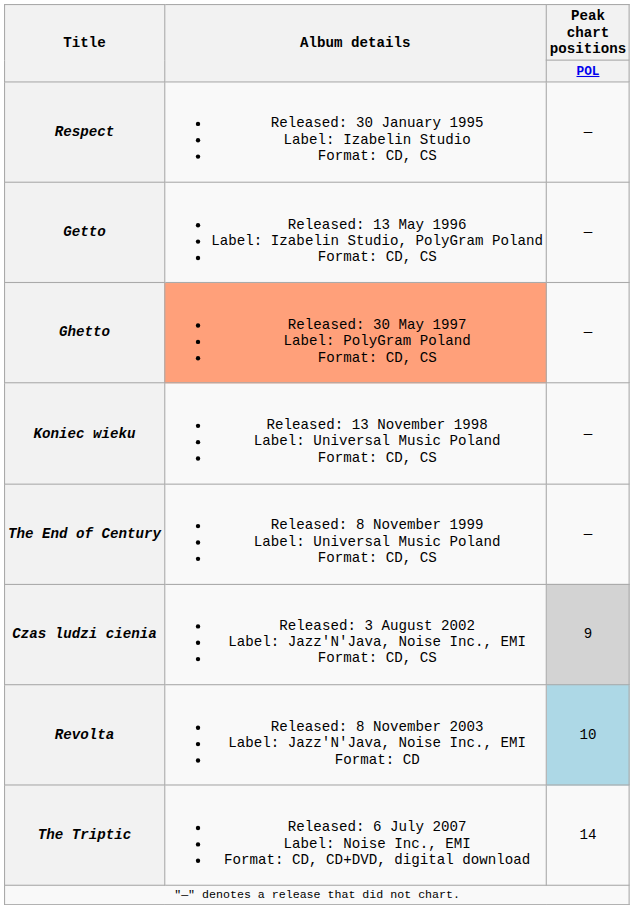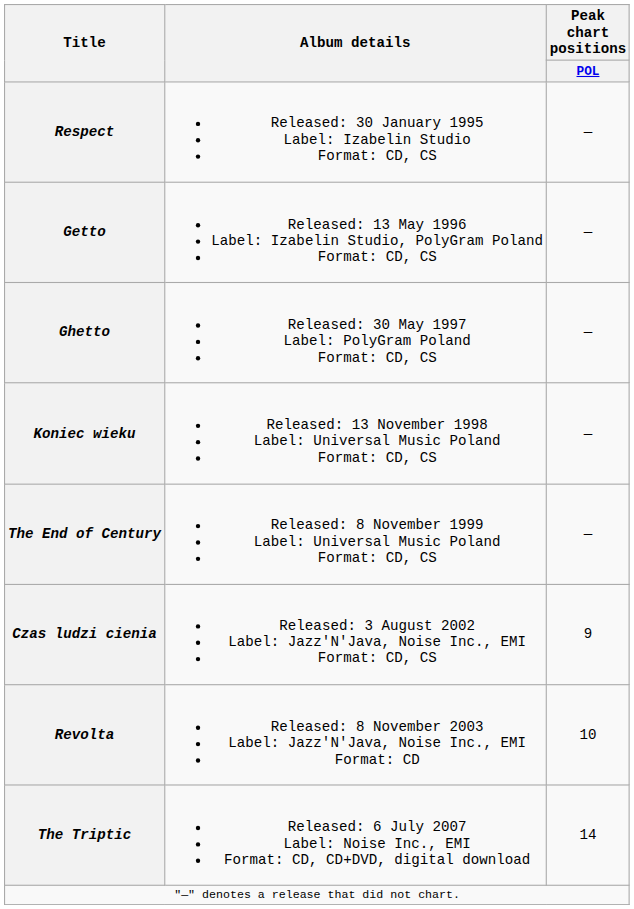Ghetto | Album details: lightsalmon background -> no background
Czas ludzi cienia | Peak chart positions / POL: lightgrey background -> no background
Revolta | Peak chart positions / POL: lightblue background -> no background
